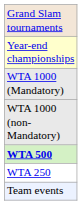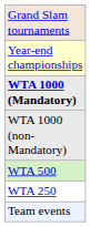row 3 | column 1: normal -> bold
row 5 | column 1: bold -> normal
